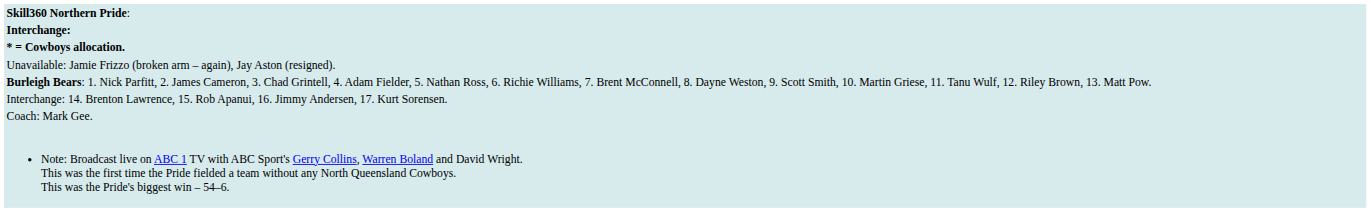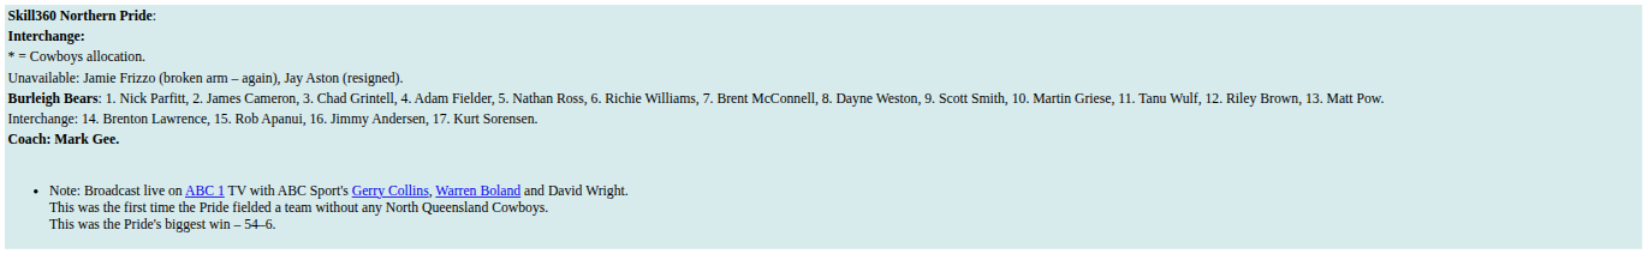row 3 | column 1: bold -> normal
row 7 | column 1: normal -> bold
